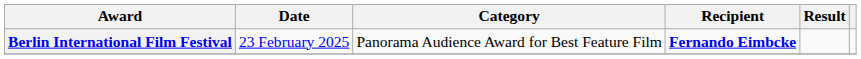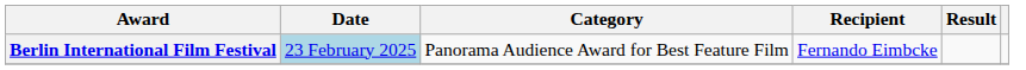Berlin International Film Festival | Date: no background -> lightblue background
Berlin International Film Festival | Recipient: bold -> normal
